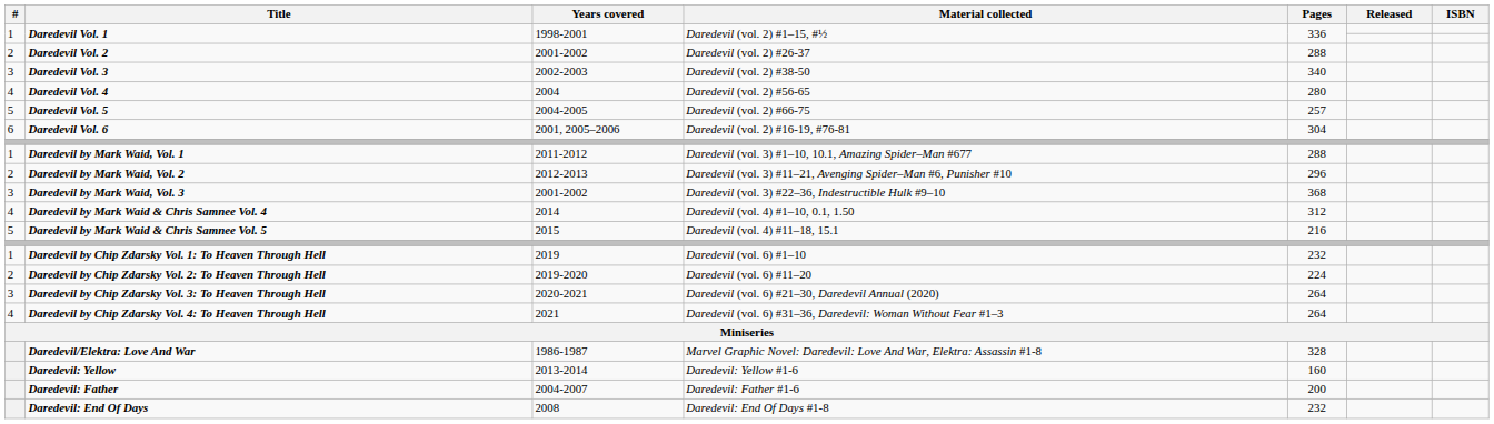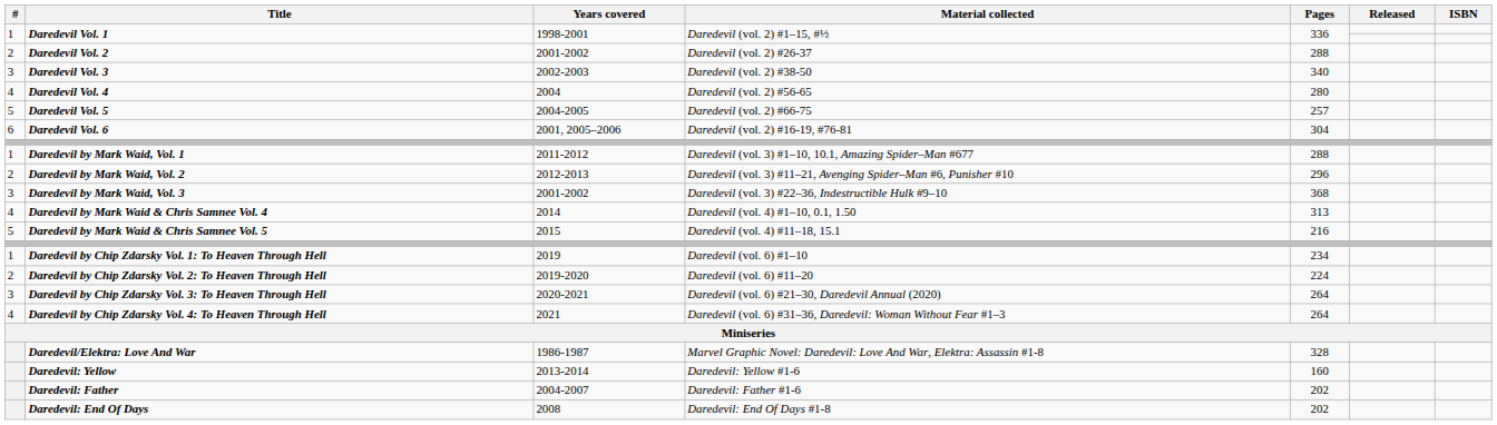Daredevil by Mark Waid & Chris Samnee Vol. 4 | Pages: 312 -> 313
Daredevil by Chip Zdarsky Vol. 1: To Heaven Through Hell | Pages: 232 -> 234
Daredevil: Father | Pages: 200 -> 202
Daredevil: End Of Days | Pages: 232 -> 202
